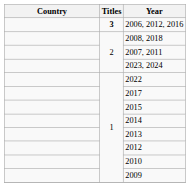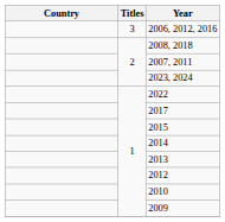2006, 2012, 2016 | Titles: bold -> normal
